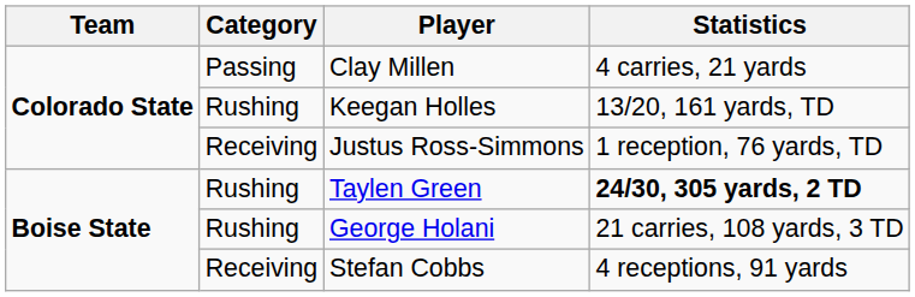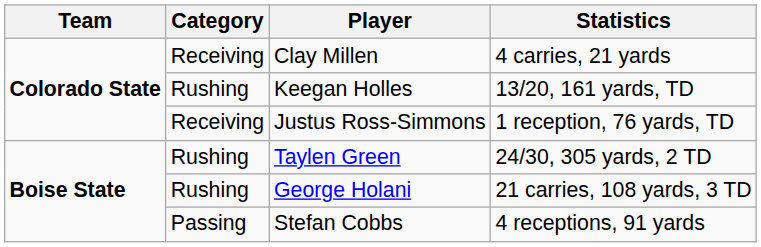Clay Millen | Category: Passing -> Receiving
Taylen Green | Statistics: bold -> normal
Stefan Cobbs | Category: Receiving -> Passing
